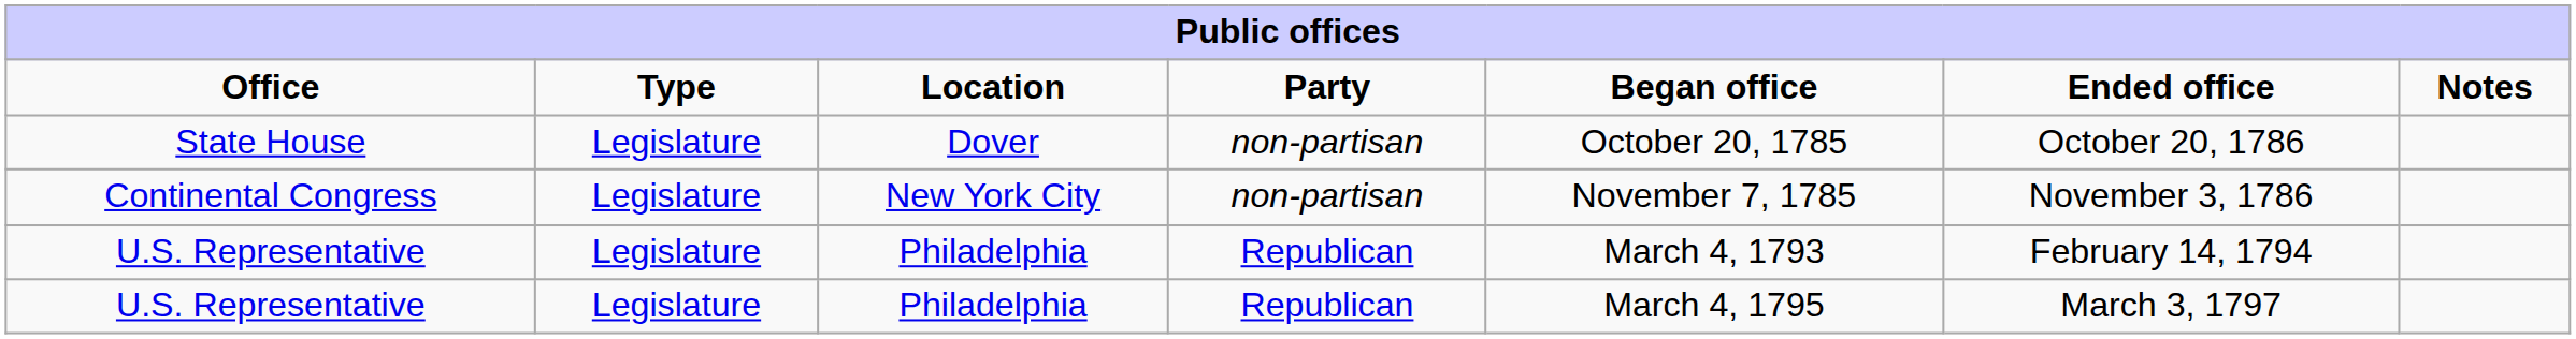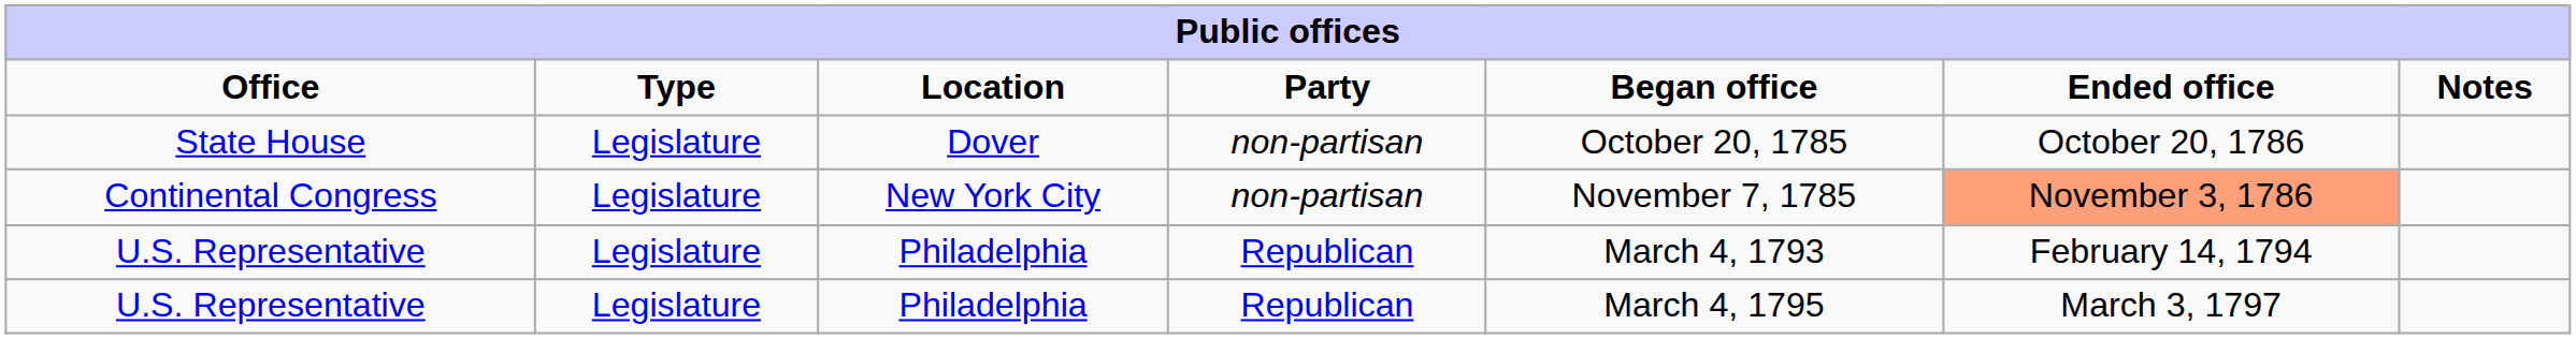Continental Congress | Ended office: no background -> lightsalmon background
